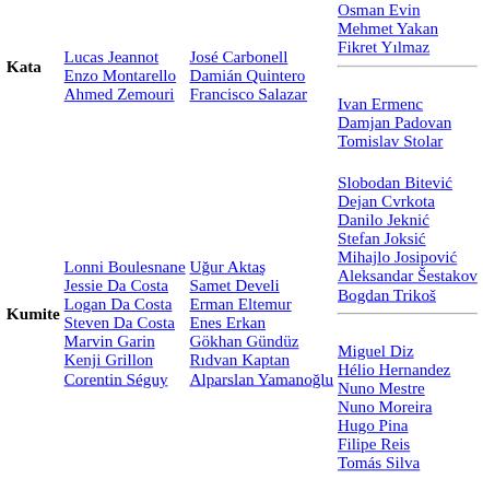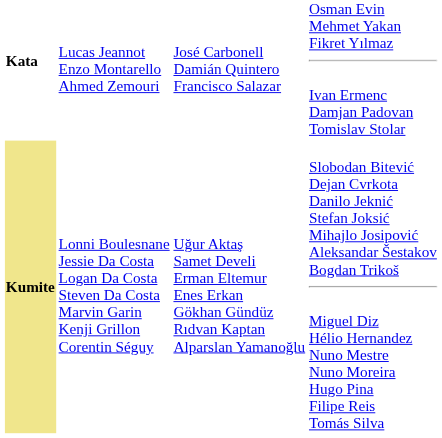Kumite | column 1: no background -> khaki background
